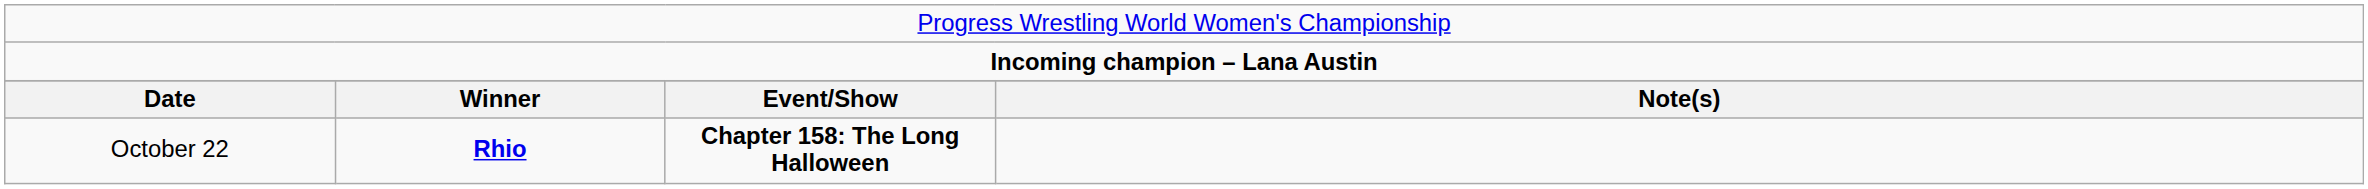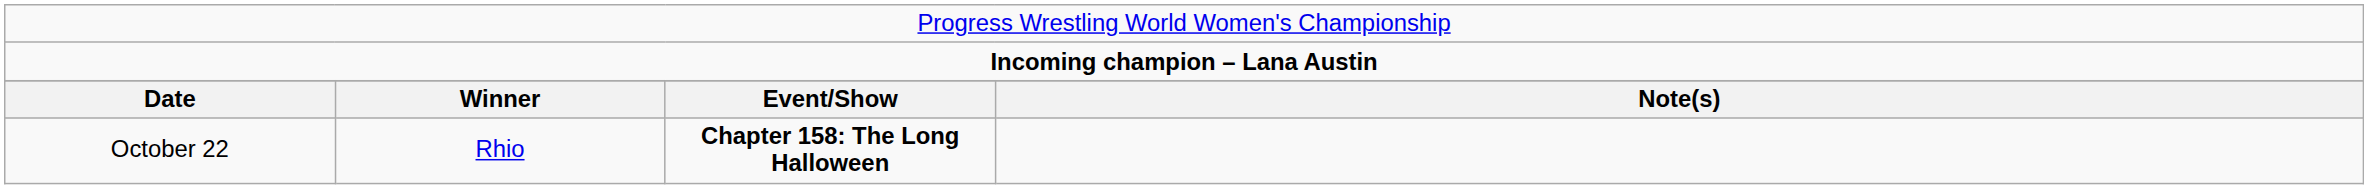October 22 | column 2: bold -> normal
